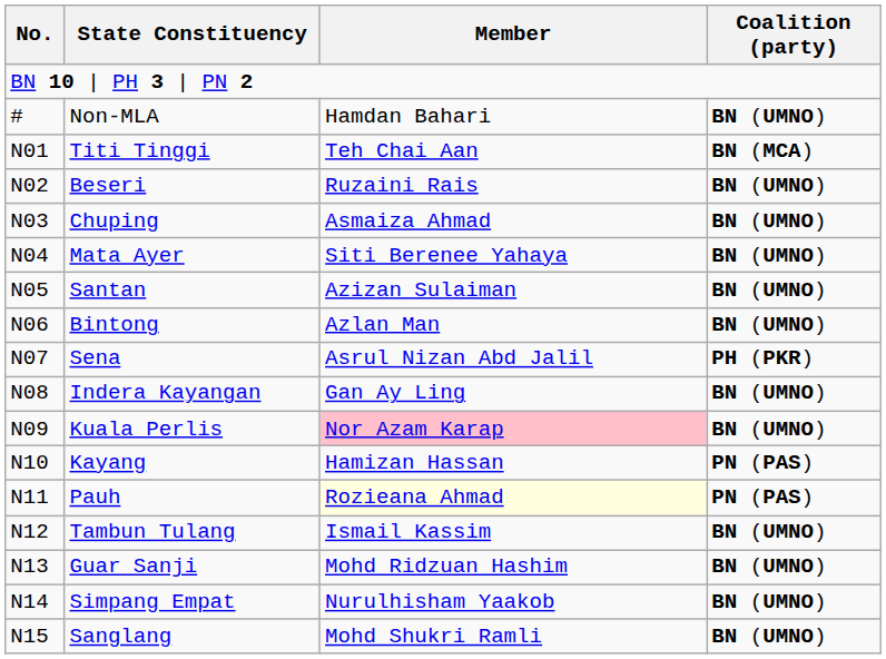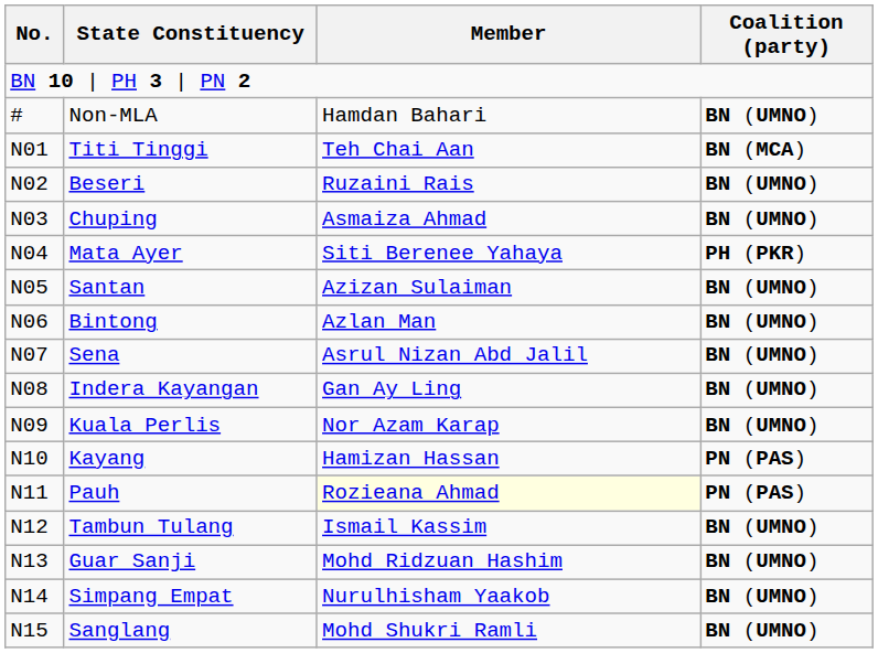Mata Ayer | Coalition (party): BN (UMNO) -> PH (PKR)
Sena | Coalition (party): PH (PKR) -> BN (UMNO)
Kuala Perlis | Member: pink background -> no background
